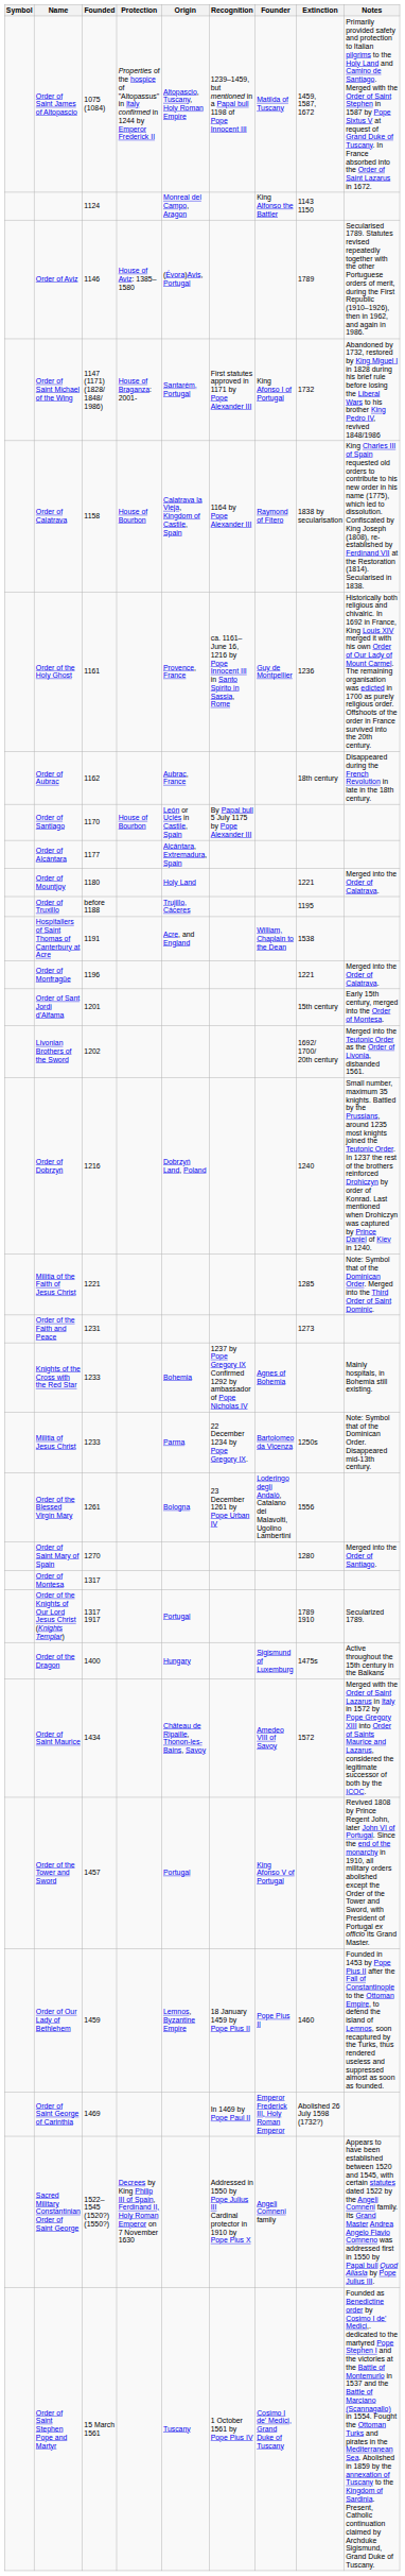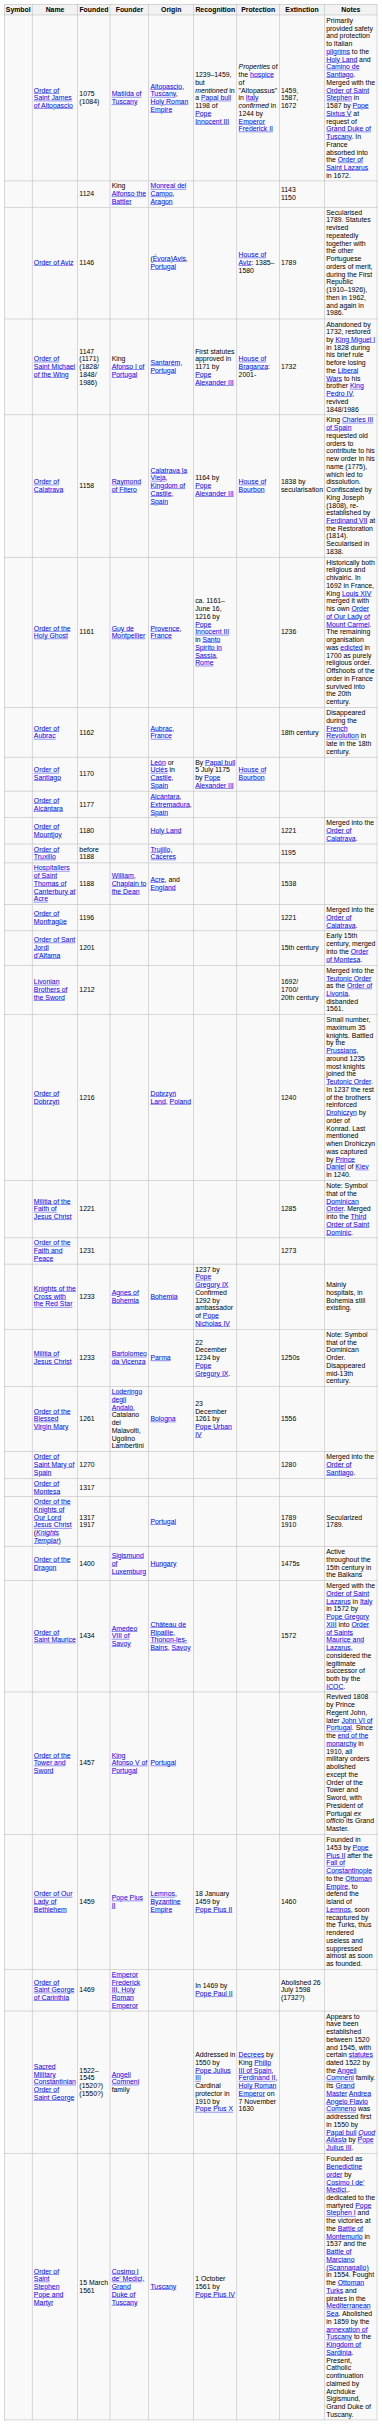columns swapped: Founder <-> Protection
Hospitallers of Saint Thomas of Canterbury at Acre | Founded: 1191 -> 1188
Livonian Brothers of the Sword | Founded: 1202 -> 1212
